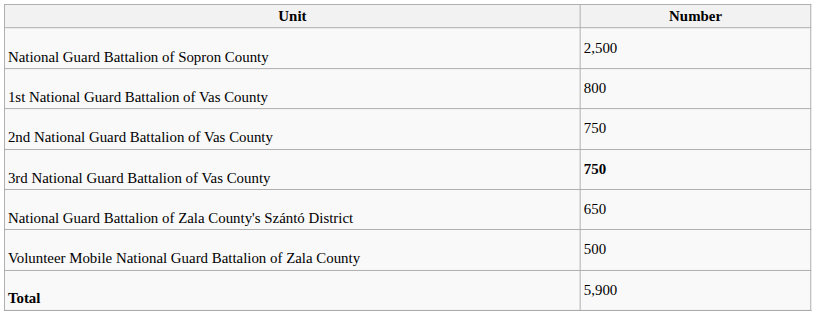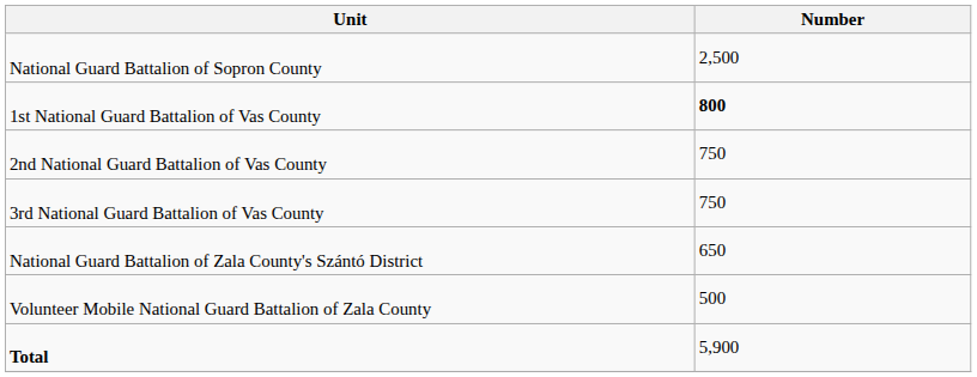1st National Guard Battalion of Vas County | Number: normal -> bold
3rd National Guard Battalion of Vas County | Number: bold -> normal
